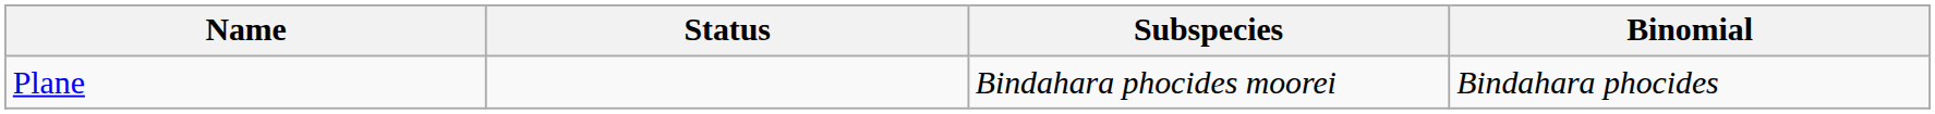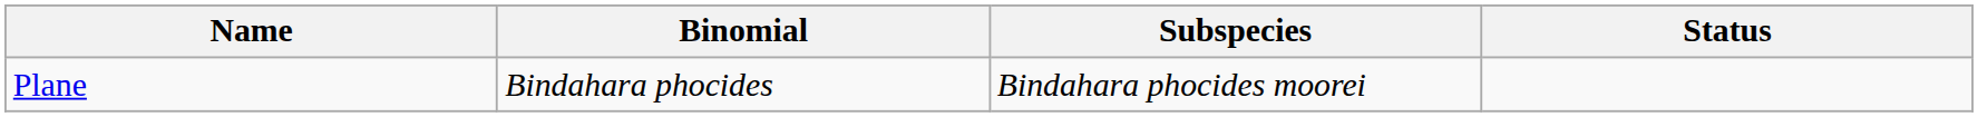columns swapped: Binomial <-> Status
